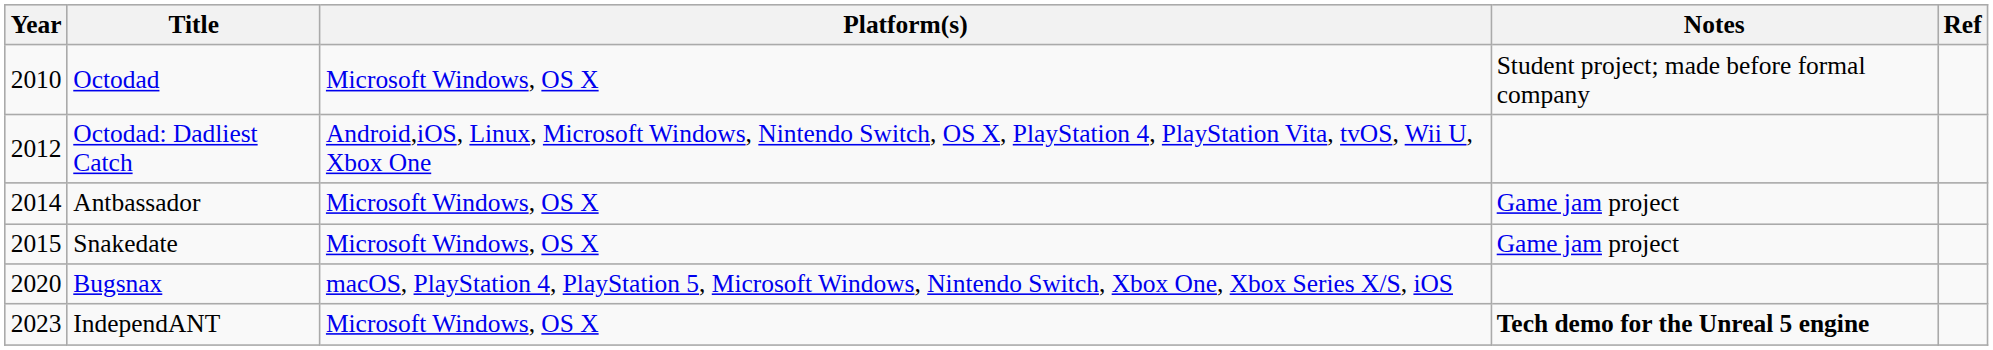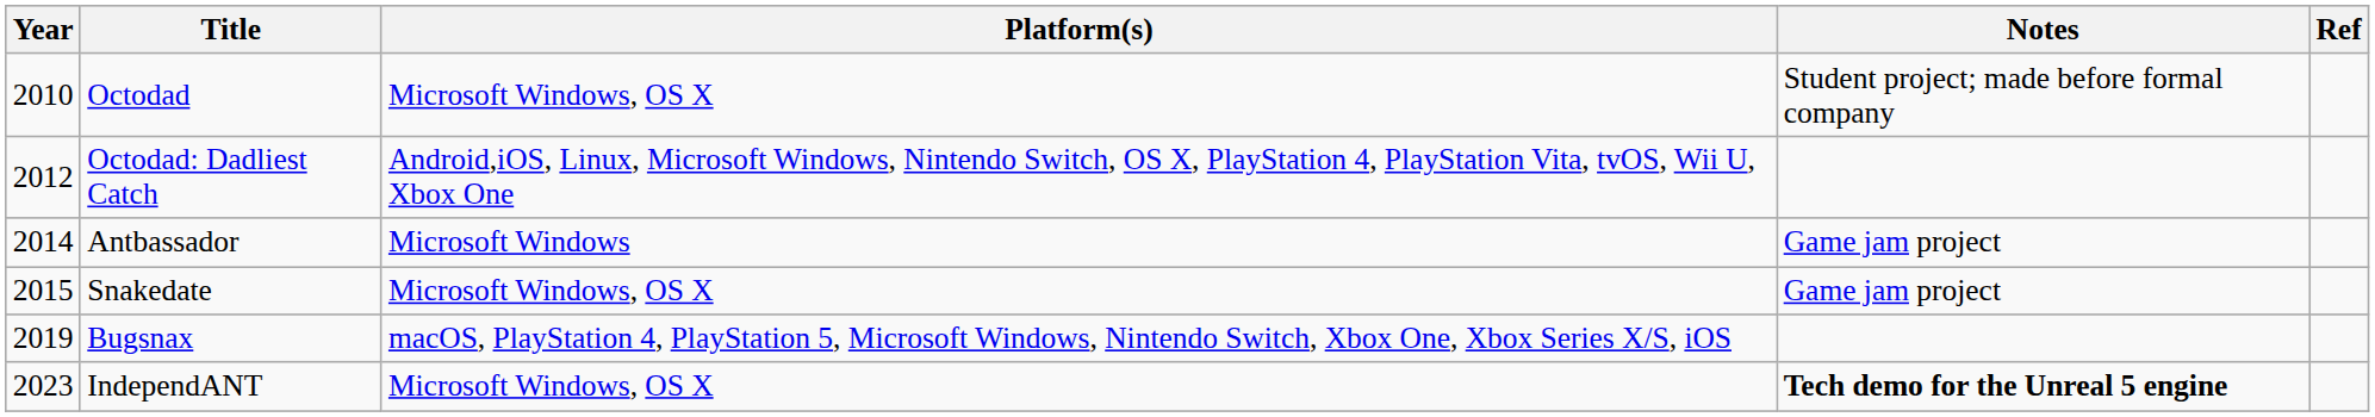Antbassador | Platform(s): Microsoft Windows, OS X -> Microsoft Windows
Bugsnax | Year: 2020 -> 2019
